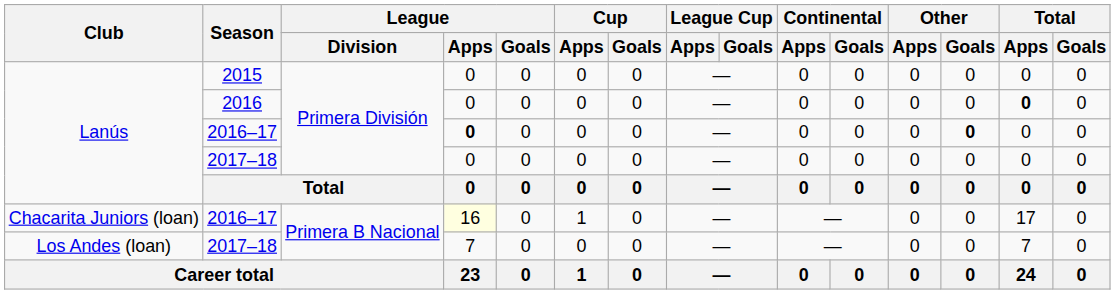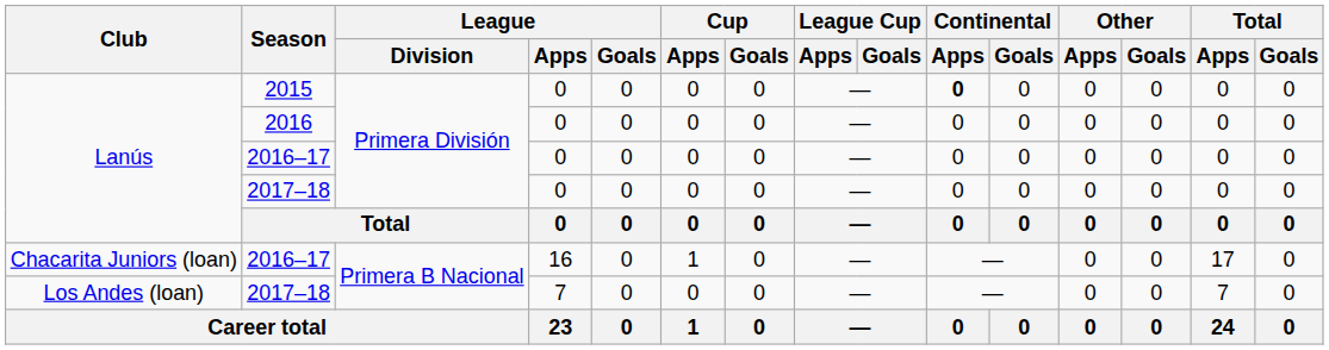2015 | Continental / Apps: normal -> bold
2016 | Total / Apps: bold -> normal
Lanús / 2016–17 | League / Apps: bold -> normal
Lanús / 2016–17 | Other / Goals: bold -> normal
Chacarita Juniors (loan) / 2016–17 | League / Apps: lightyellow background -> no background
